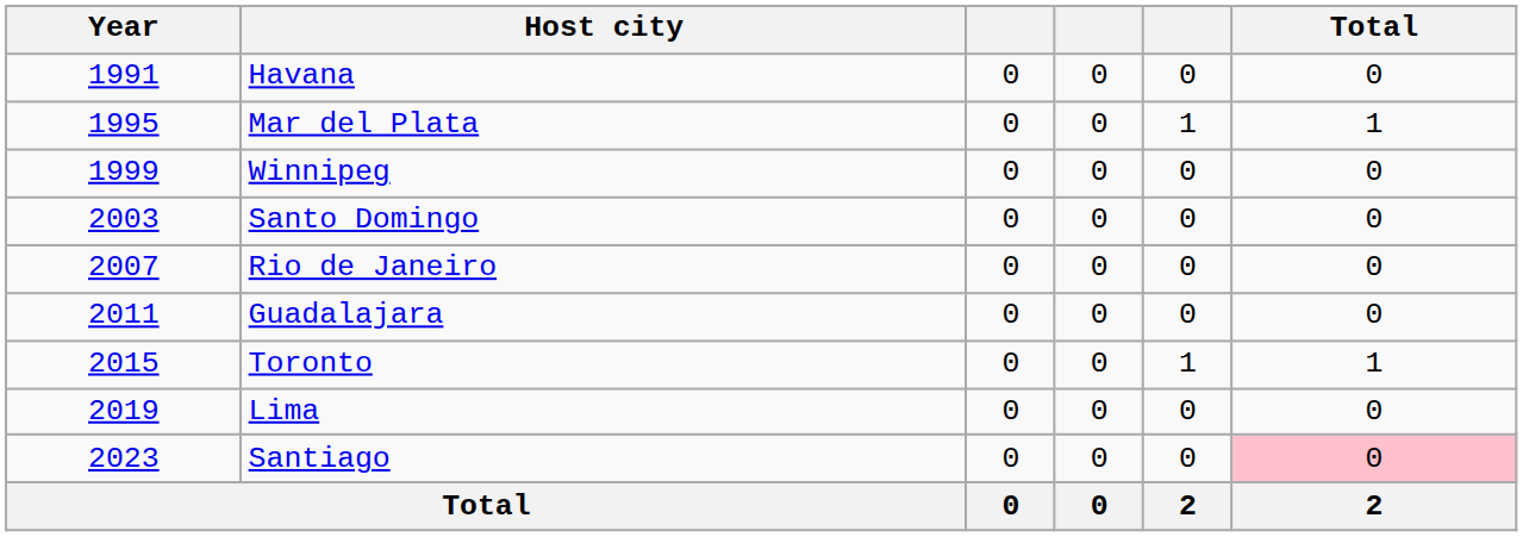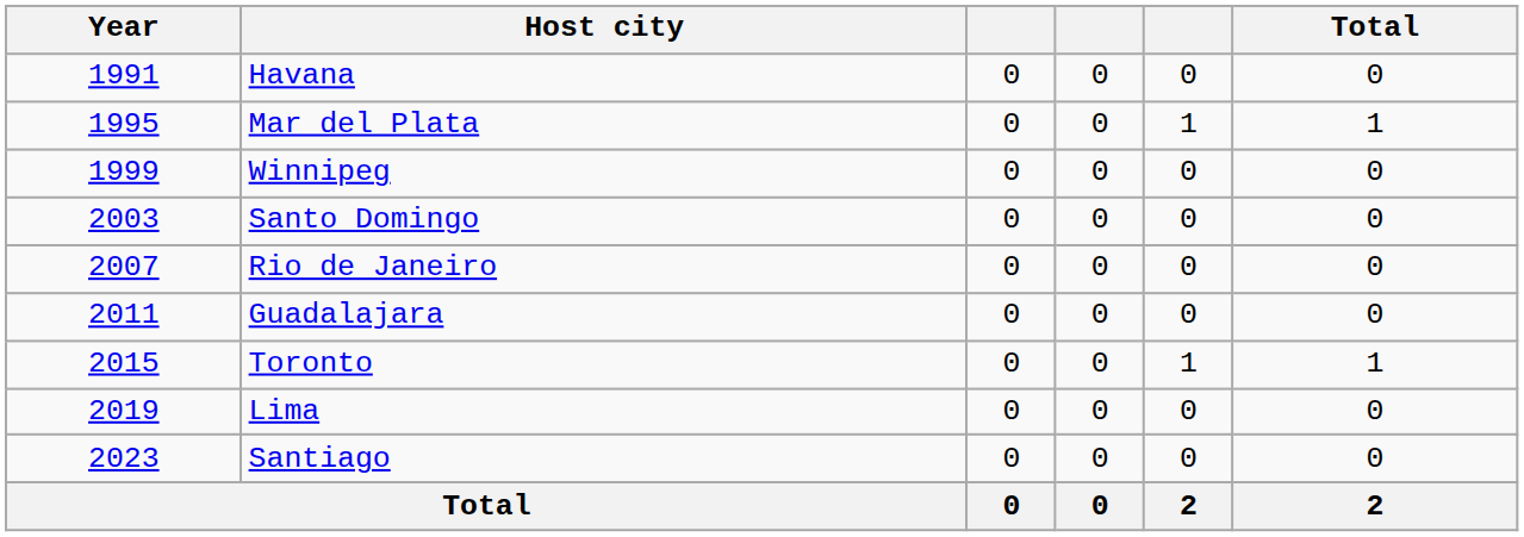Santiago | Total: pink background -> no background
